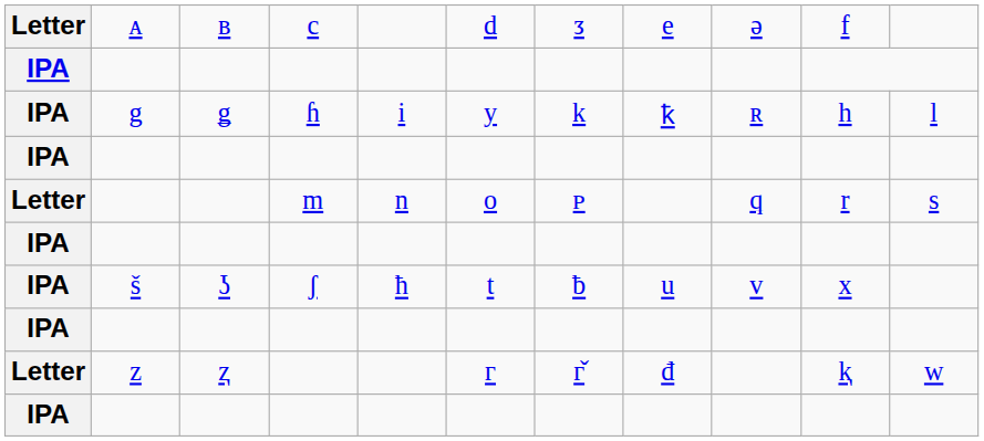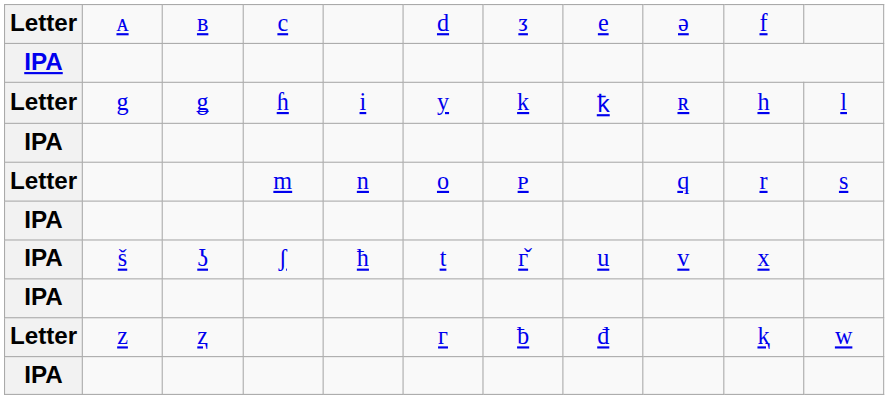g | column 1: IPA -> Letter
š | column 7: ƀ -> г̌
z | column 7: г̌ -> ƀ
